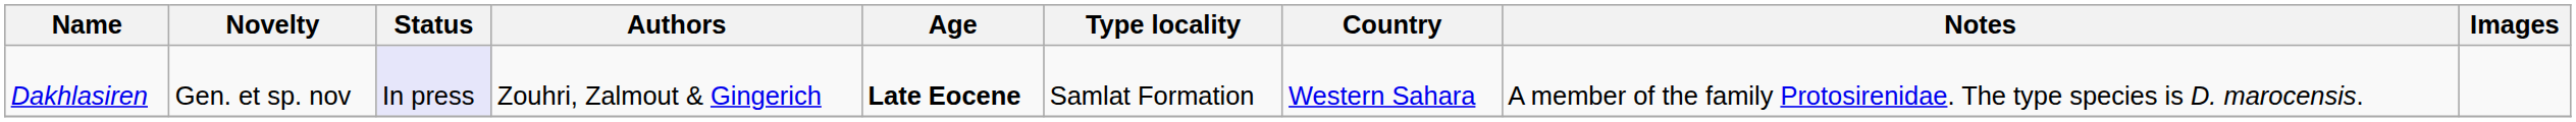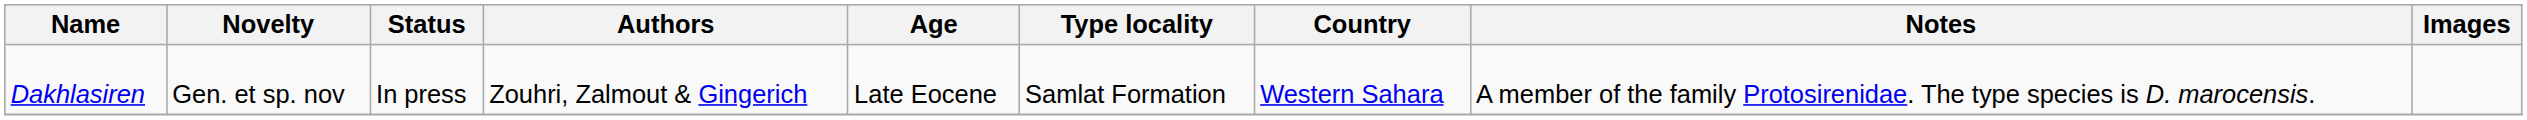Dakhlasiren | Status: lavender background -> no background
Dakhlasiren | Age: bold -> normal
